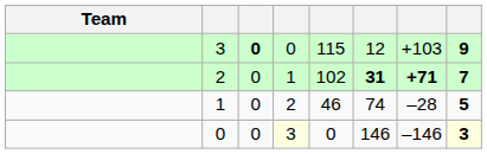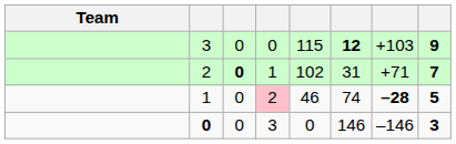row 2 | column 3: bold -> normal
row 2 | column 6: normal -> bold
row 3 | column 3: normal -> bold
row 3 | column 6: bold -> normal
row 3 | column 7: bold -> normal
row 4 | column 4: no background -> pink background
row 4 | column 7: normal -> bold
row 5 | column 2: normal -> bold
row 5 | column 4: lightyellow background -> no background
row 5 | column 8: lightyellow background -> no background
